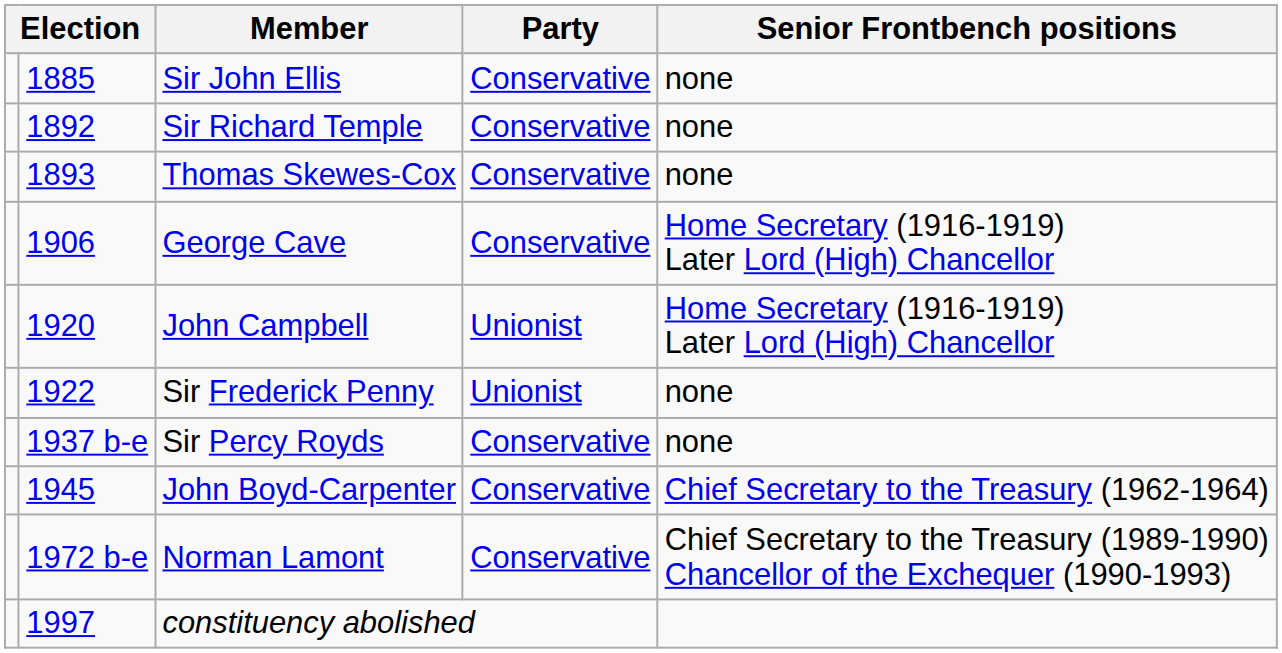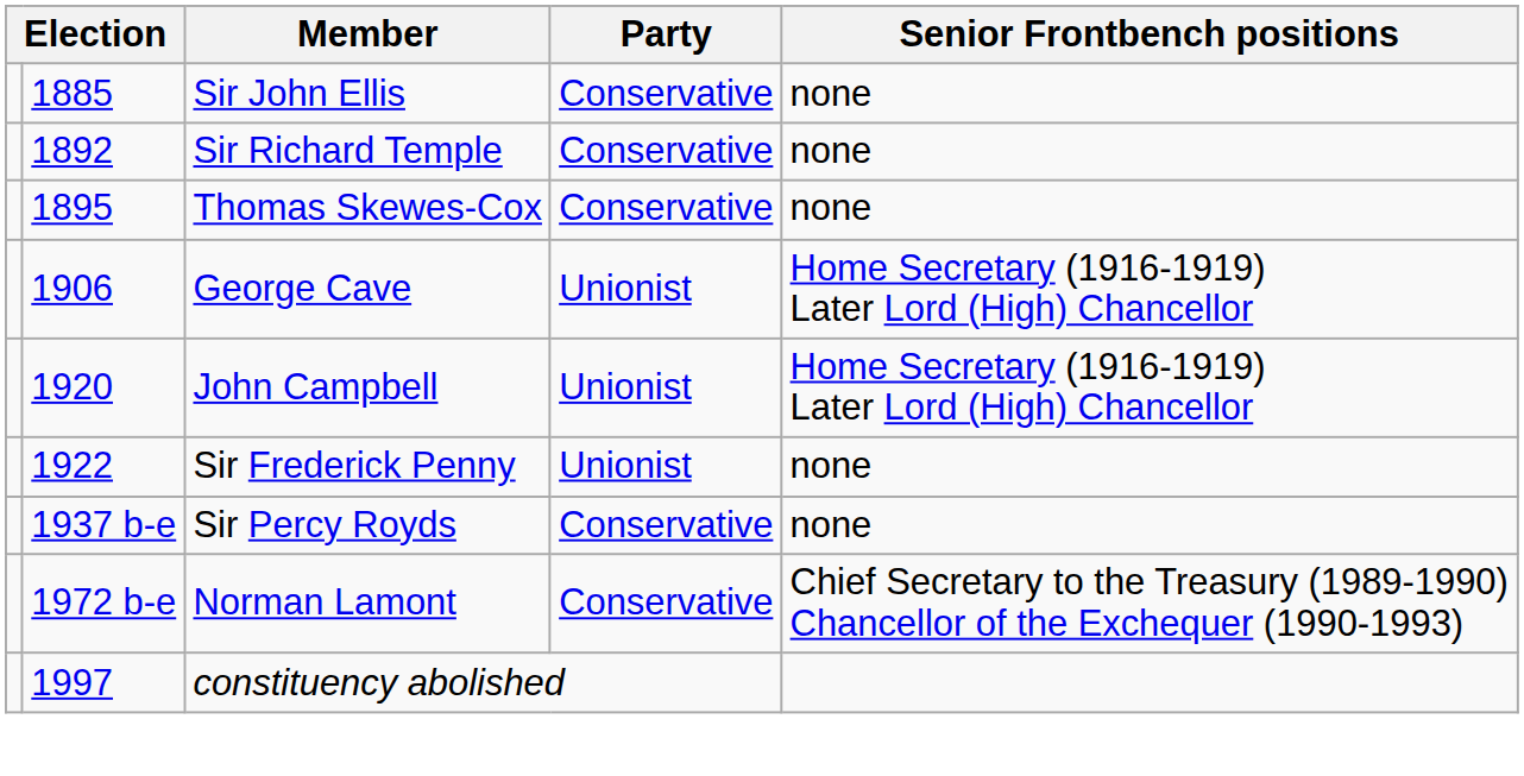Thomas Skewes-Cox | column 2: 1893 -> 1895
George Cave | Party: Conservative -> Unionist
- row: 1945 | John Boyd-Carpenter | Conservative | Chief Secretary to the Treasury (1962-1964)
